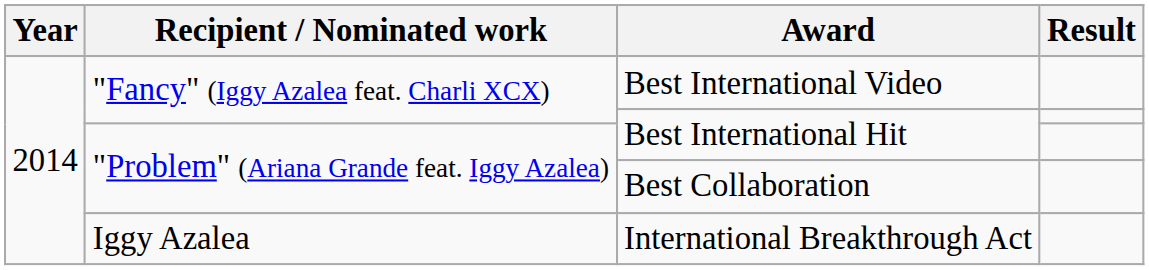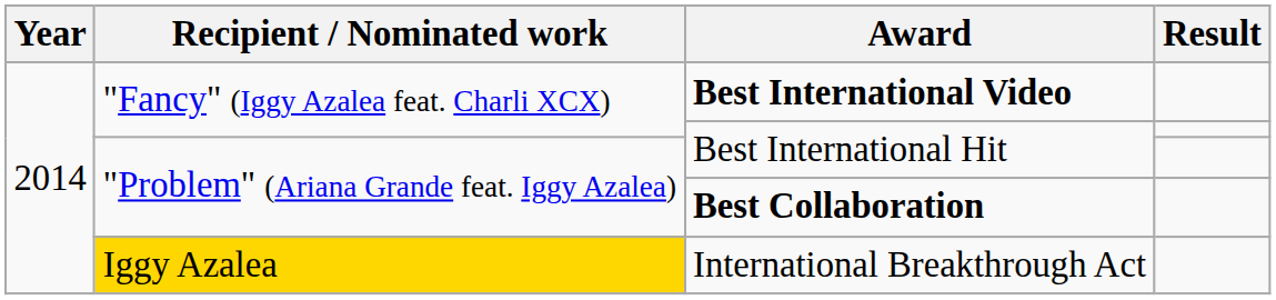Best International Video | Award: normal -> bold
Best Collaboration | Award: normal -> bold
International Breakthrough Act | Recipient / Nominated work: no background -> gold background
